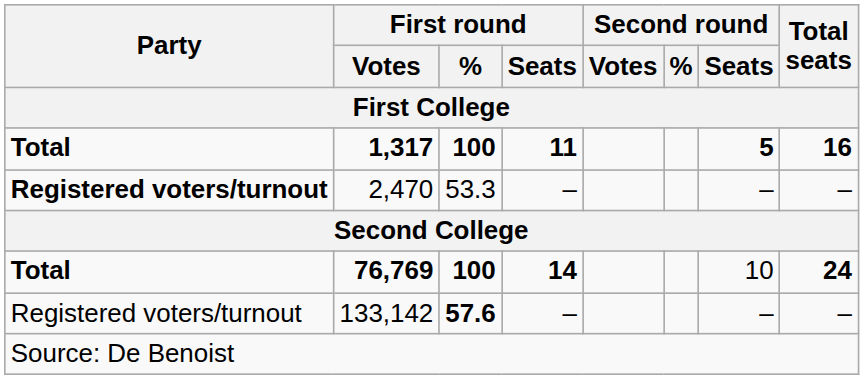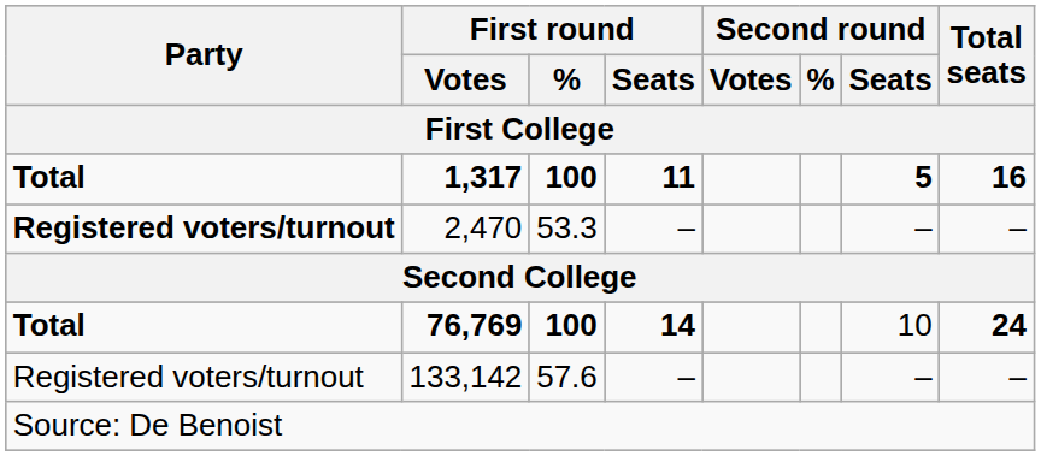133,142 | First round / %: bold -> normal
